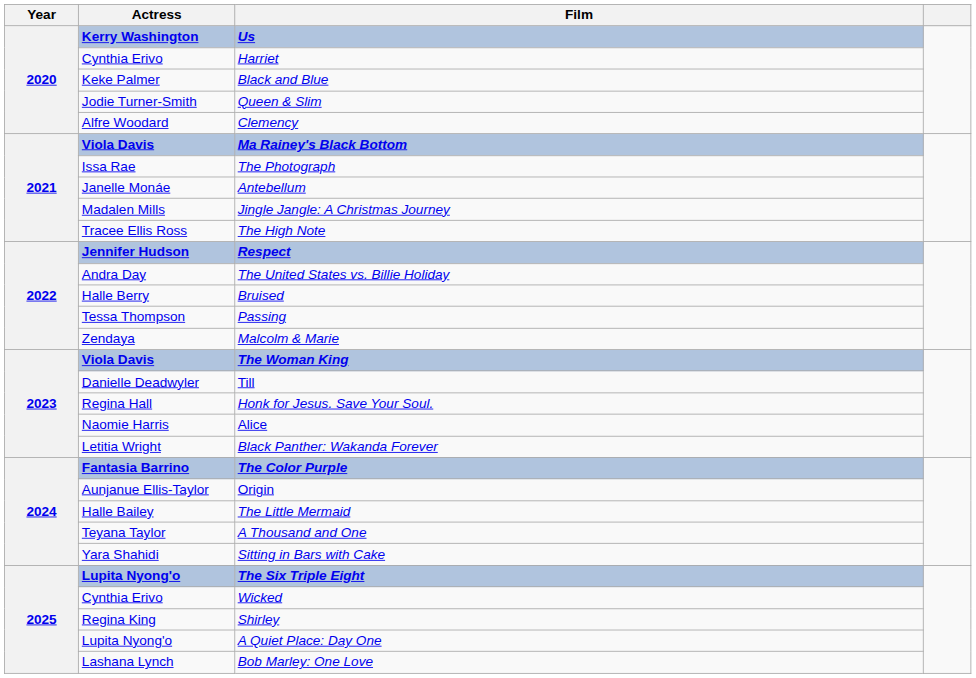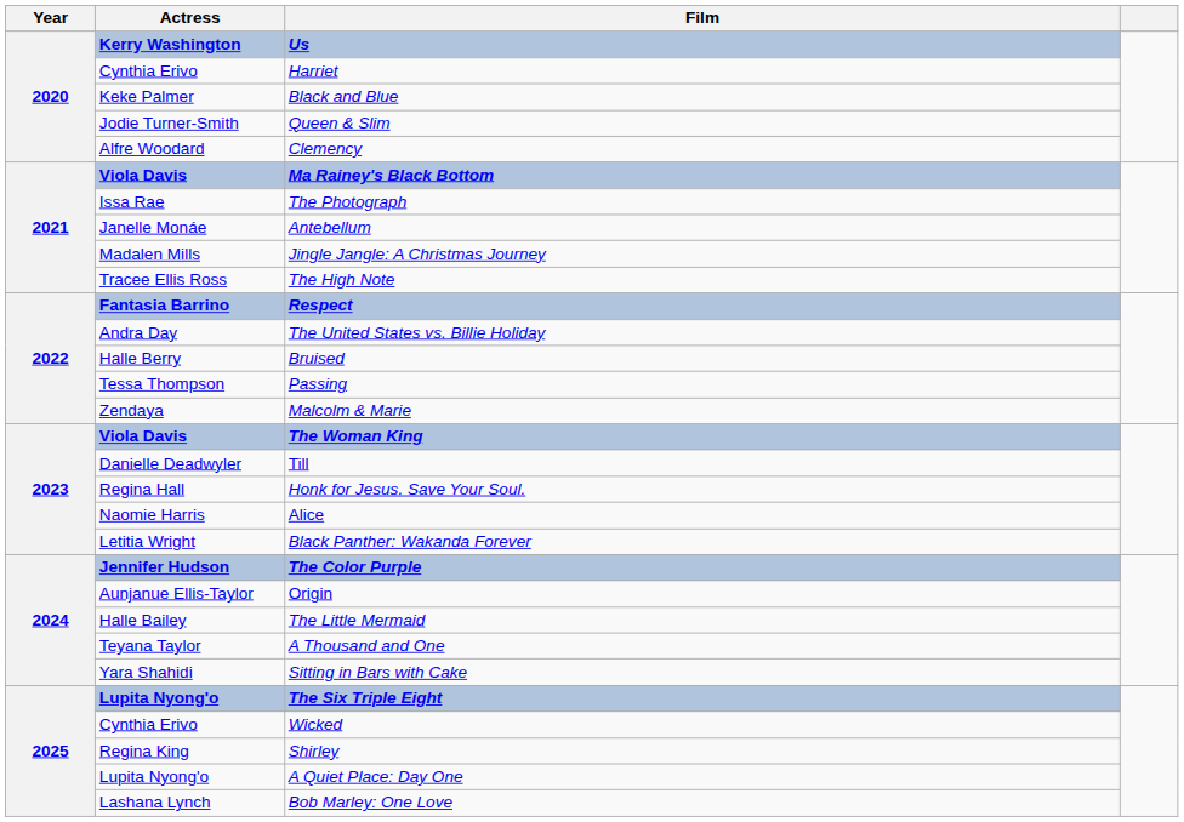Respect | Actress: Jennifer Hudson -> Fantasia Barrino
The Color Purple | Actress: Fantasia Barrino -> Jennifer Hudson
